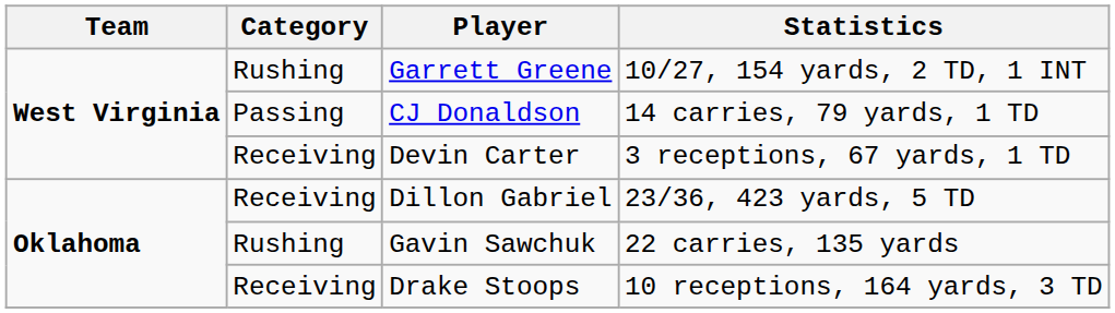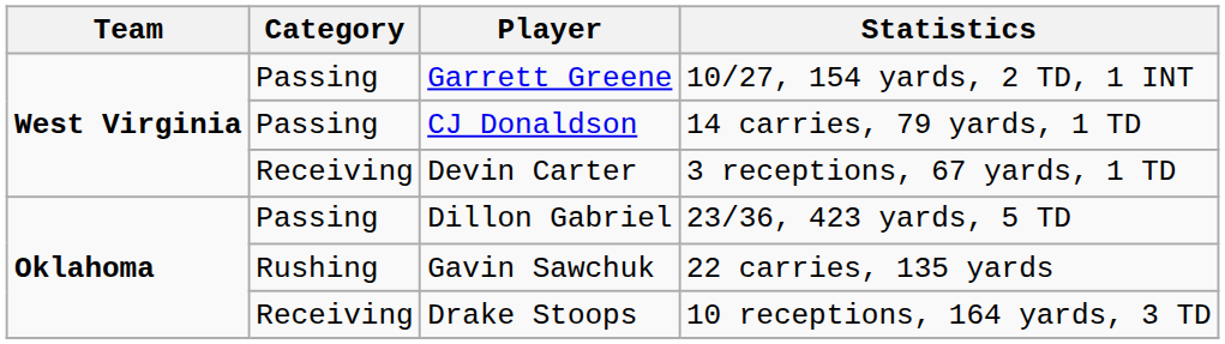Garrett Greene | Category: Rushing -> Passing
Dillon Gabriel | Category: Receiving -> Passing
